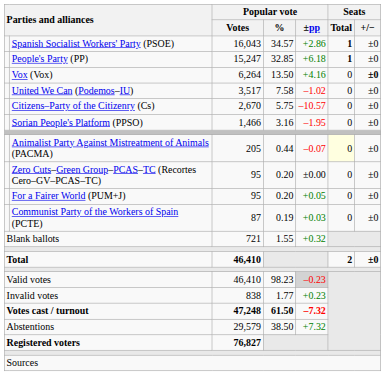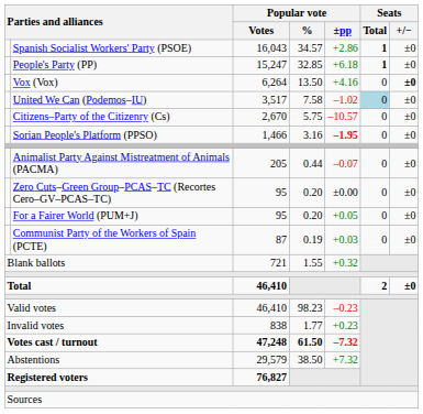United We Can (Podemos–IU) | Seats / Total: no background -> lightblue background
Sorian People's Platform (PPSO) | Popular vote / ±pp: normal -> bold
Animalist Party Against Mistreatment of Animals (PACMA) | Seats / Total: lightyellow background -> no background
Valid votes | Popular vote / ±pp: lightgrey background -> no background
